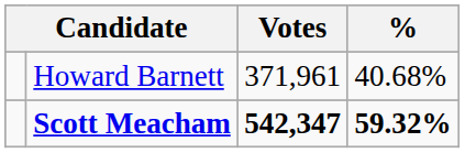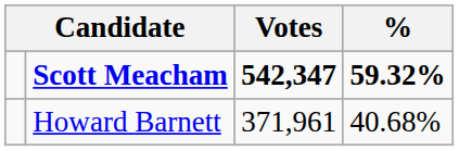rows swapped: Scott Meacham <-> Howard Barnett
